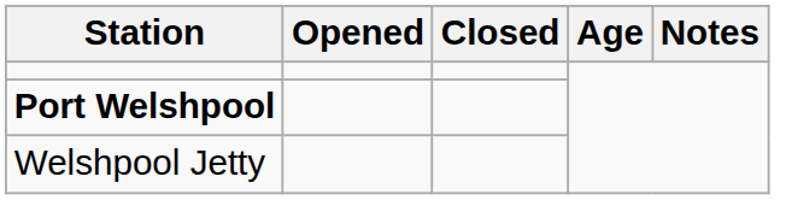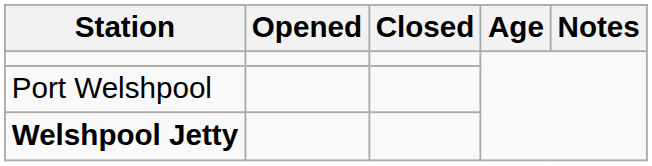Port Welshpool | Station: bold -> normal
Welshpool Jetty | Station: normal -> bold
